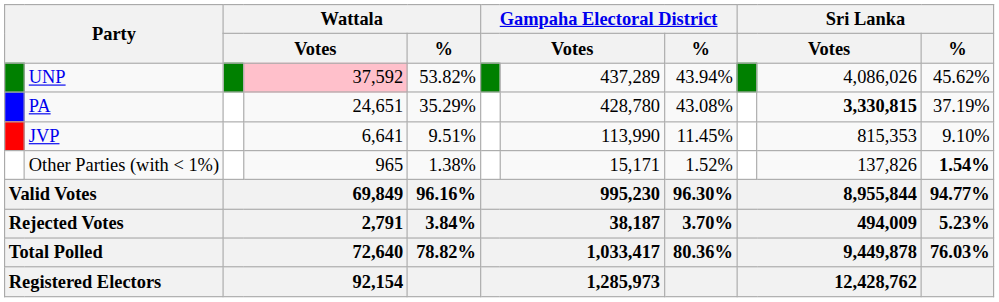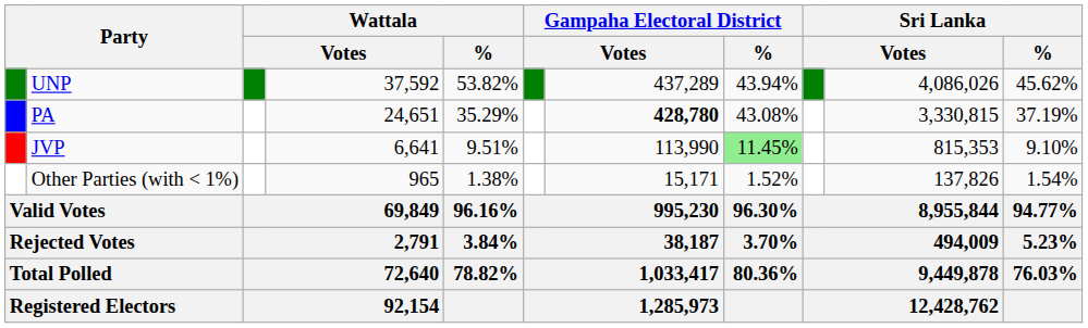UNP | column 4: pink background -> no background
PA | column 7: normal -> bold
PA | column 10: bold -> normal
JVP | Gampaha Electoral District / %: no background -> lightgreen background
Other Parties (with < 1%) | Sri Lanka / %: bold -> normal
